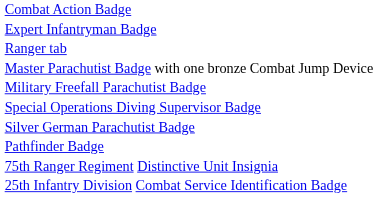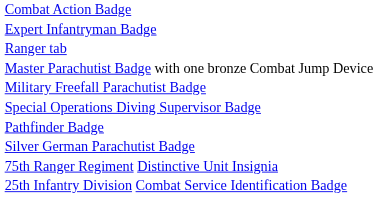row 7 | column 1: Silver German Parachutist Badge -> Pathfinder Badge
row 8 | column 1: Pathfinder Badge -> Silver German Parachutist Badge
